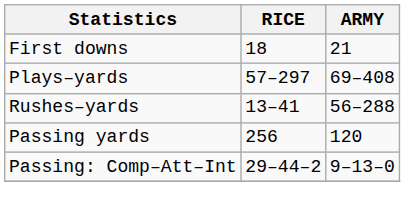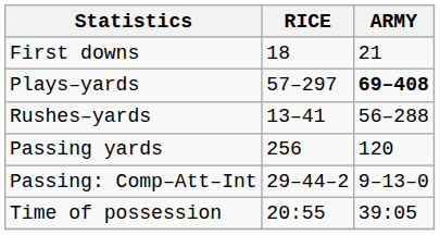Plays–yards | ARMY: normal -> bold
+ row: Time of possession | 20:55 | 39:05
